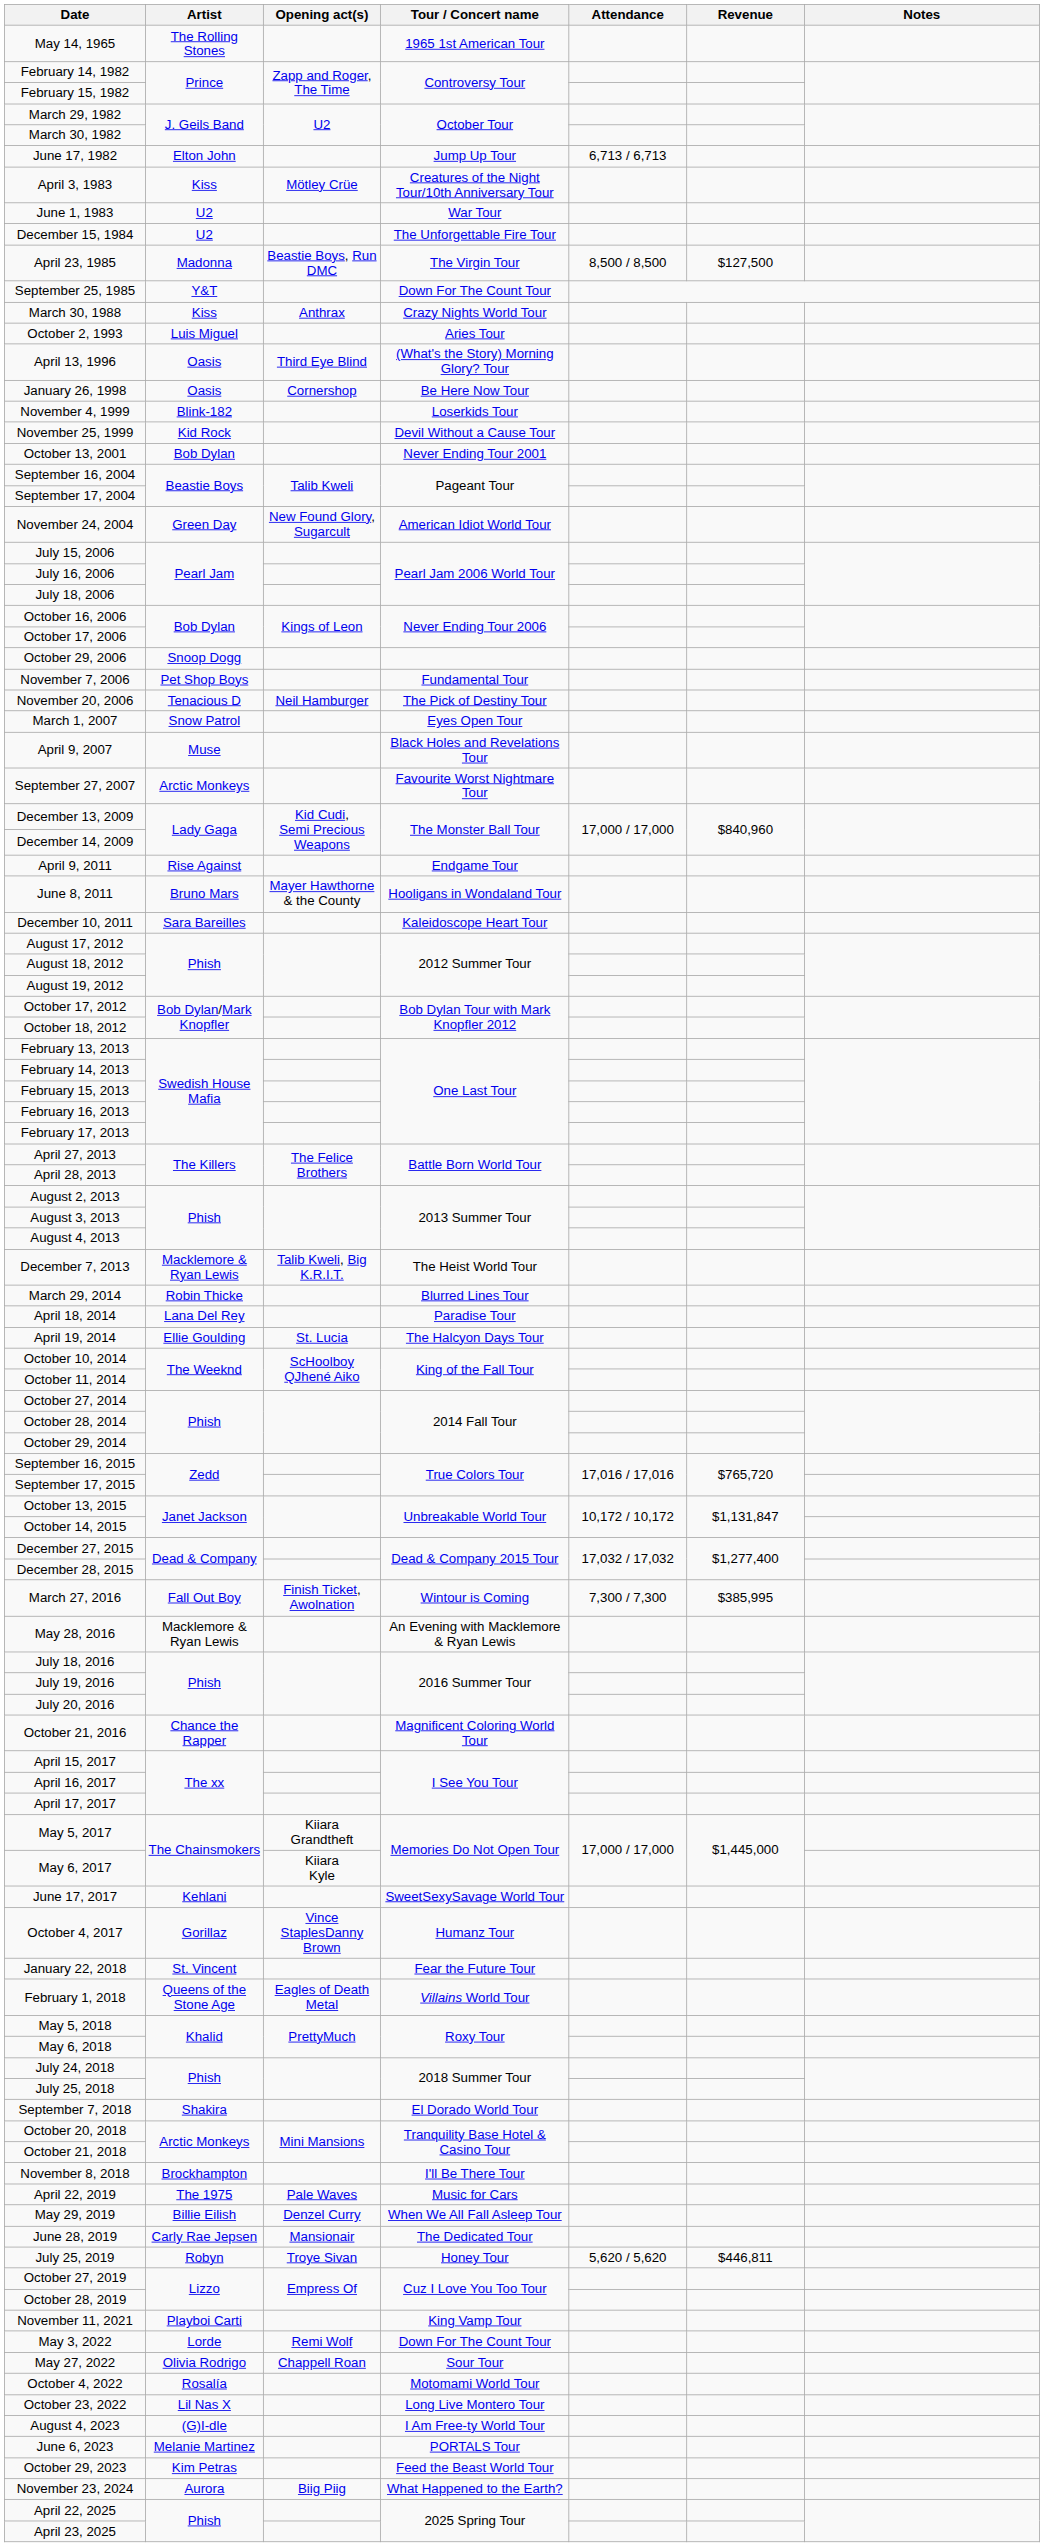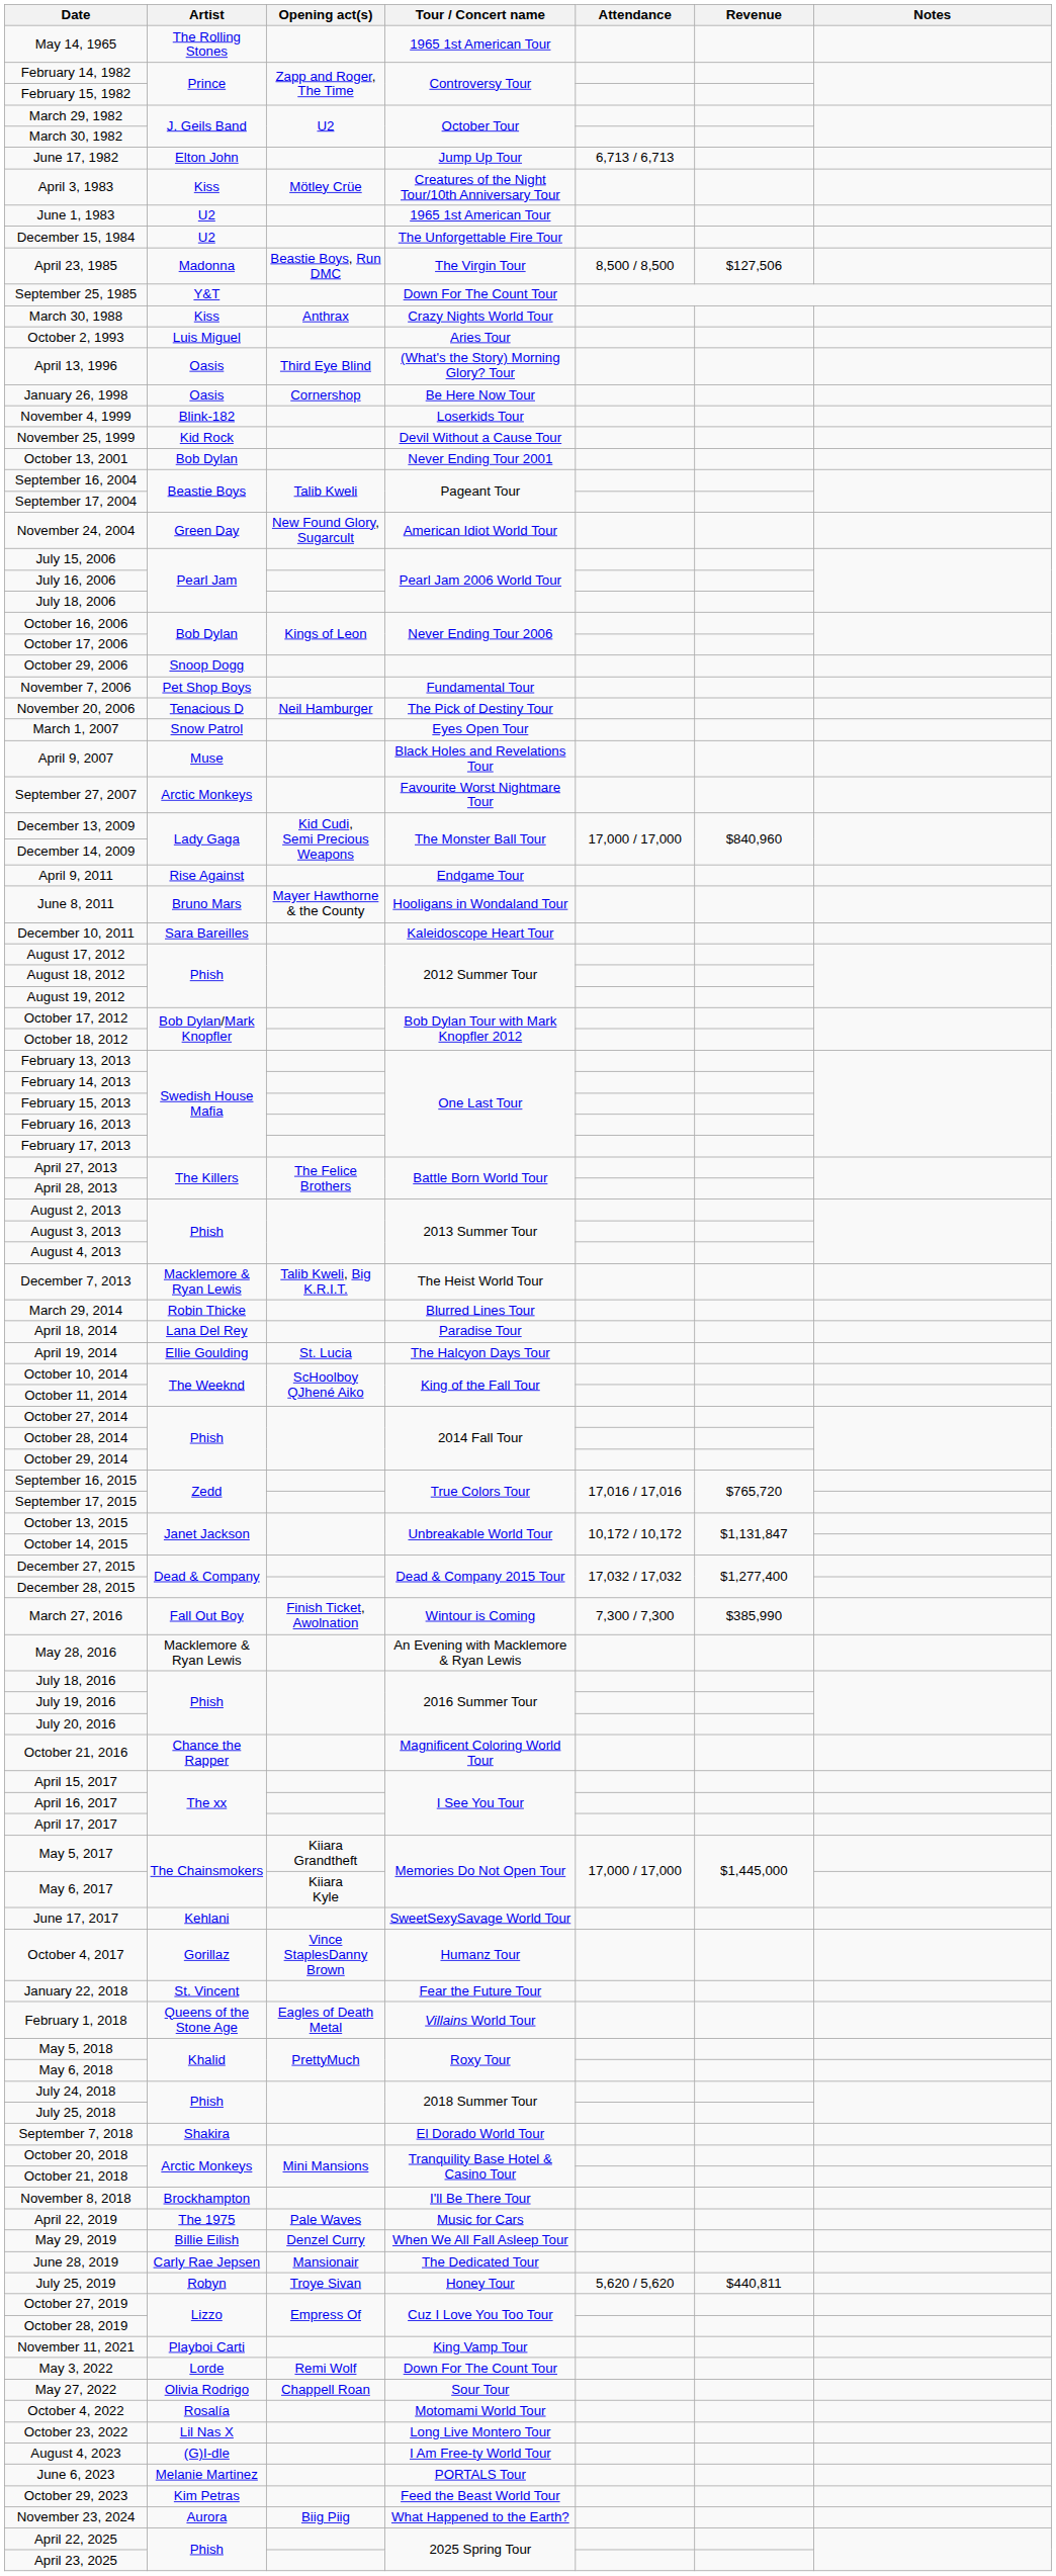June 1, 1983 | Tour / Concert name: War Tour -> 1965 1st American Tour
April 23, 1985 | Revenue: $127,500 -> $127,506
March 27, 2016 | Revenue: $385,995 -> $385,990
July 25, 2019 | Revenue: $446,811 -> $440,811
